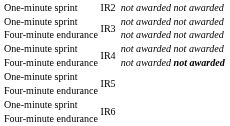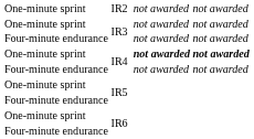One-minute sprint / IR4 | column 3: normal -> bold
One-minute sprint / IR4 | column 4: normal -> bold
Four-minute endurance / IR4 | column 4: bold -> normal
